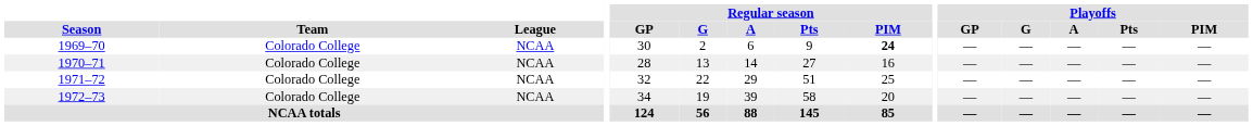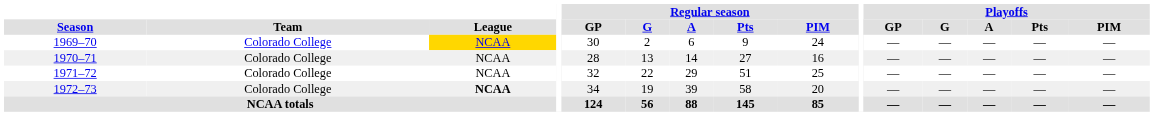1969–70 | League: no background -> gold background
1969–70 | Regular season / PIM: bold -> normal
1972–73 | League: normal -> bold
